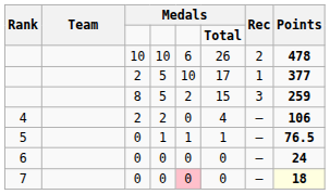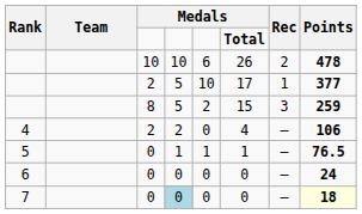7 | column 4: no background -> lightblue background
7 | column 5: pink background -> no background
